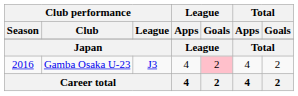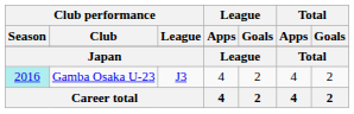Gamba Osaka U-23 | Club performance / Season: no background -> paleturquoise background
Gamba Osaka U-23 | League / Goals: pink background -> no background
